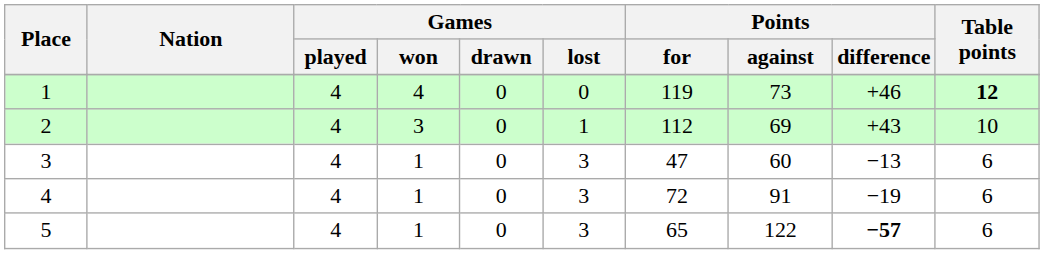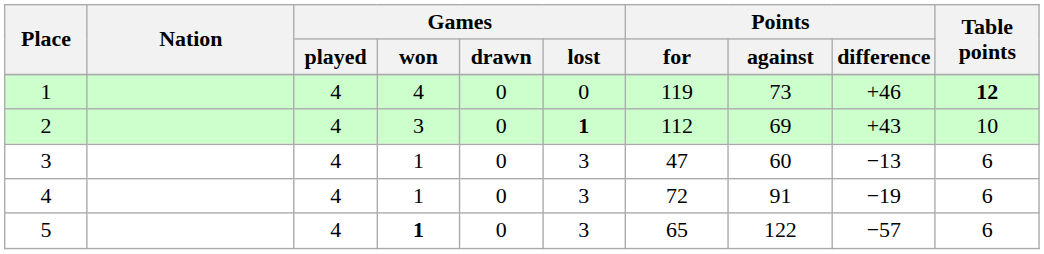2 | Games / lost: normal -> bold
5 | Games / won: normal -> bold
5 | Points / difference: bold -> normal
